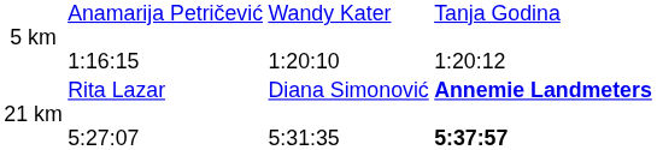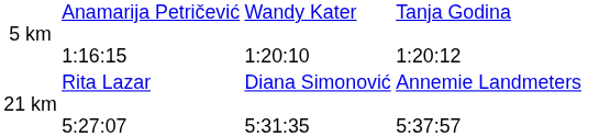21 km | column 4: bold -> normal
